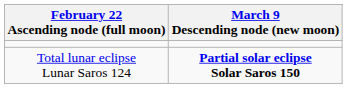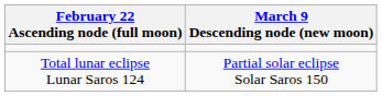row 3 | March 9 Descending node (new moon): bold -> normal
